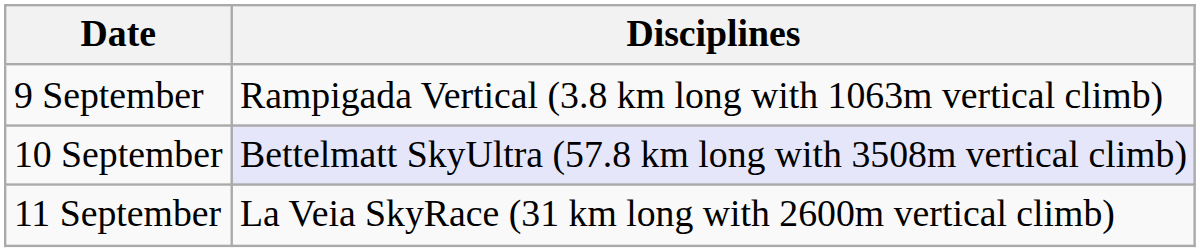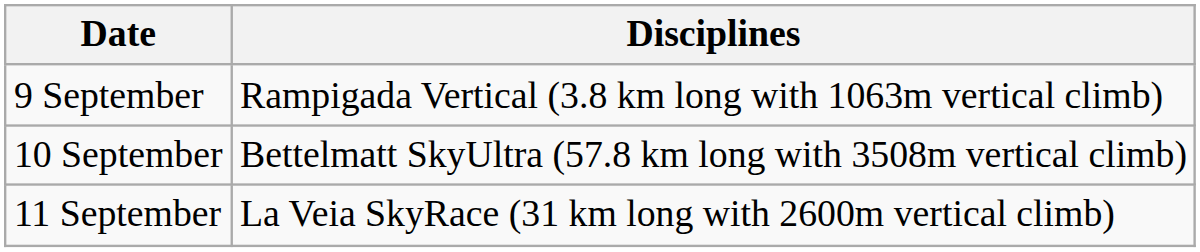10 September | Disciplines: lavender background -> no background
